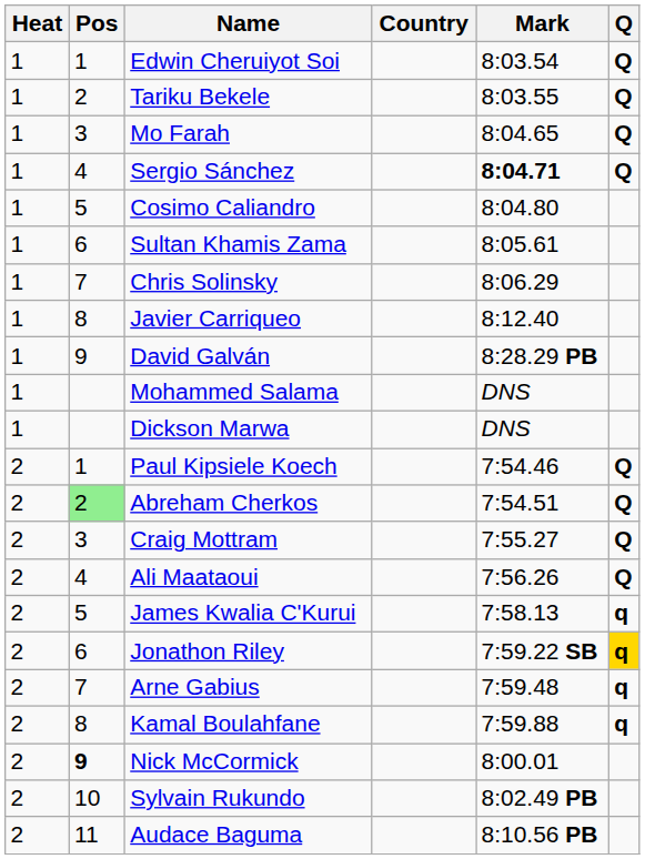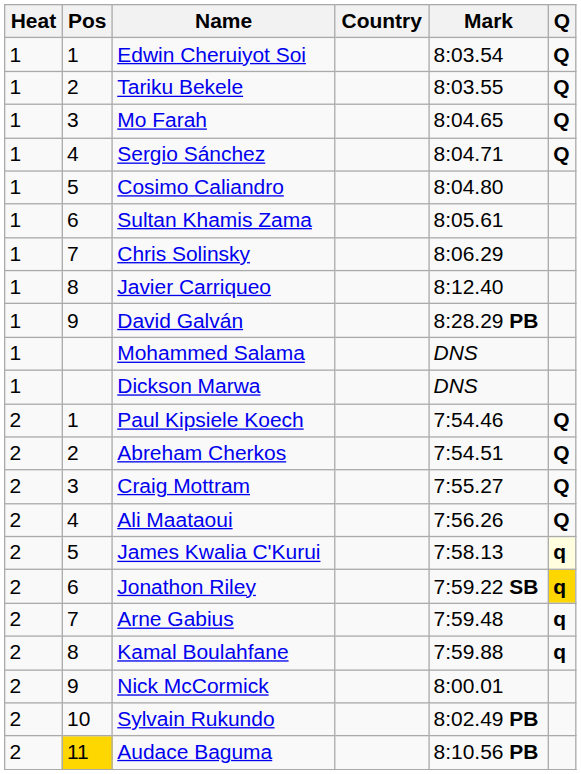Sergio Sánchez | Mark: bold -> normal
Abreham Cherkos | Pos: lightgreen background -> no background
James Kwalia C'Kurui | Q: no background -> lightyellow background
Nick McCormick | Pos: bold -> normal
Audace Baguma | Pos: no background -> gold background
